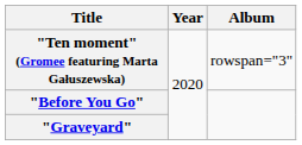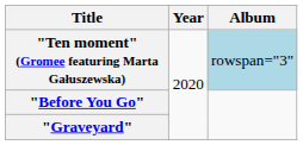"Ten moment" (Gromee featuring Marta Gałuszewska) | Album: no background -> lightblue background
